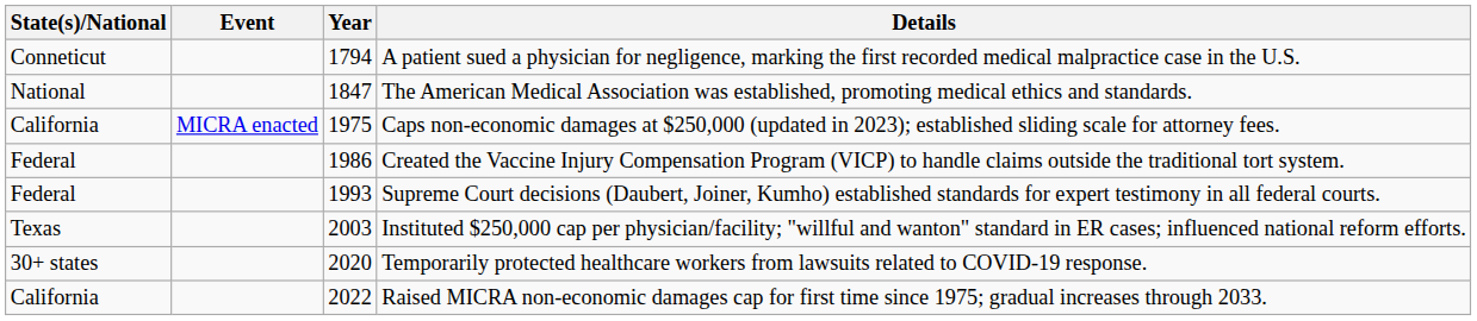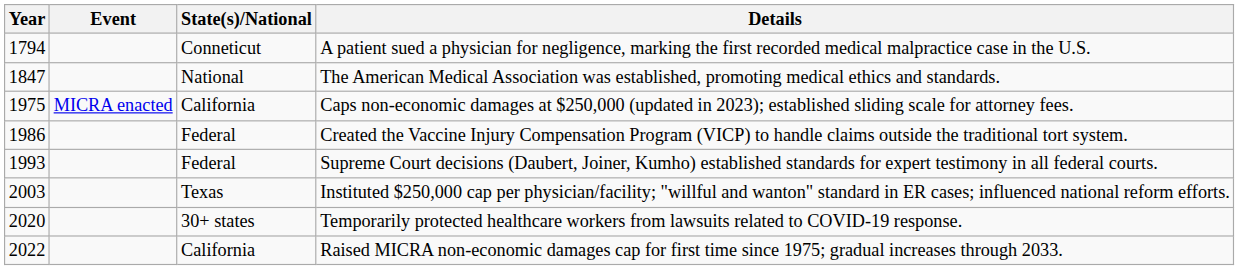columns swapped: Year <-> State(s)/National
